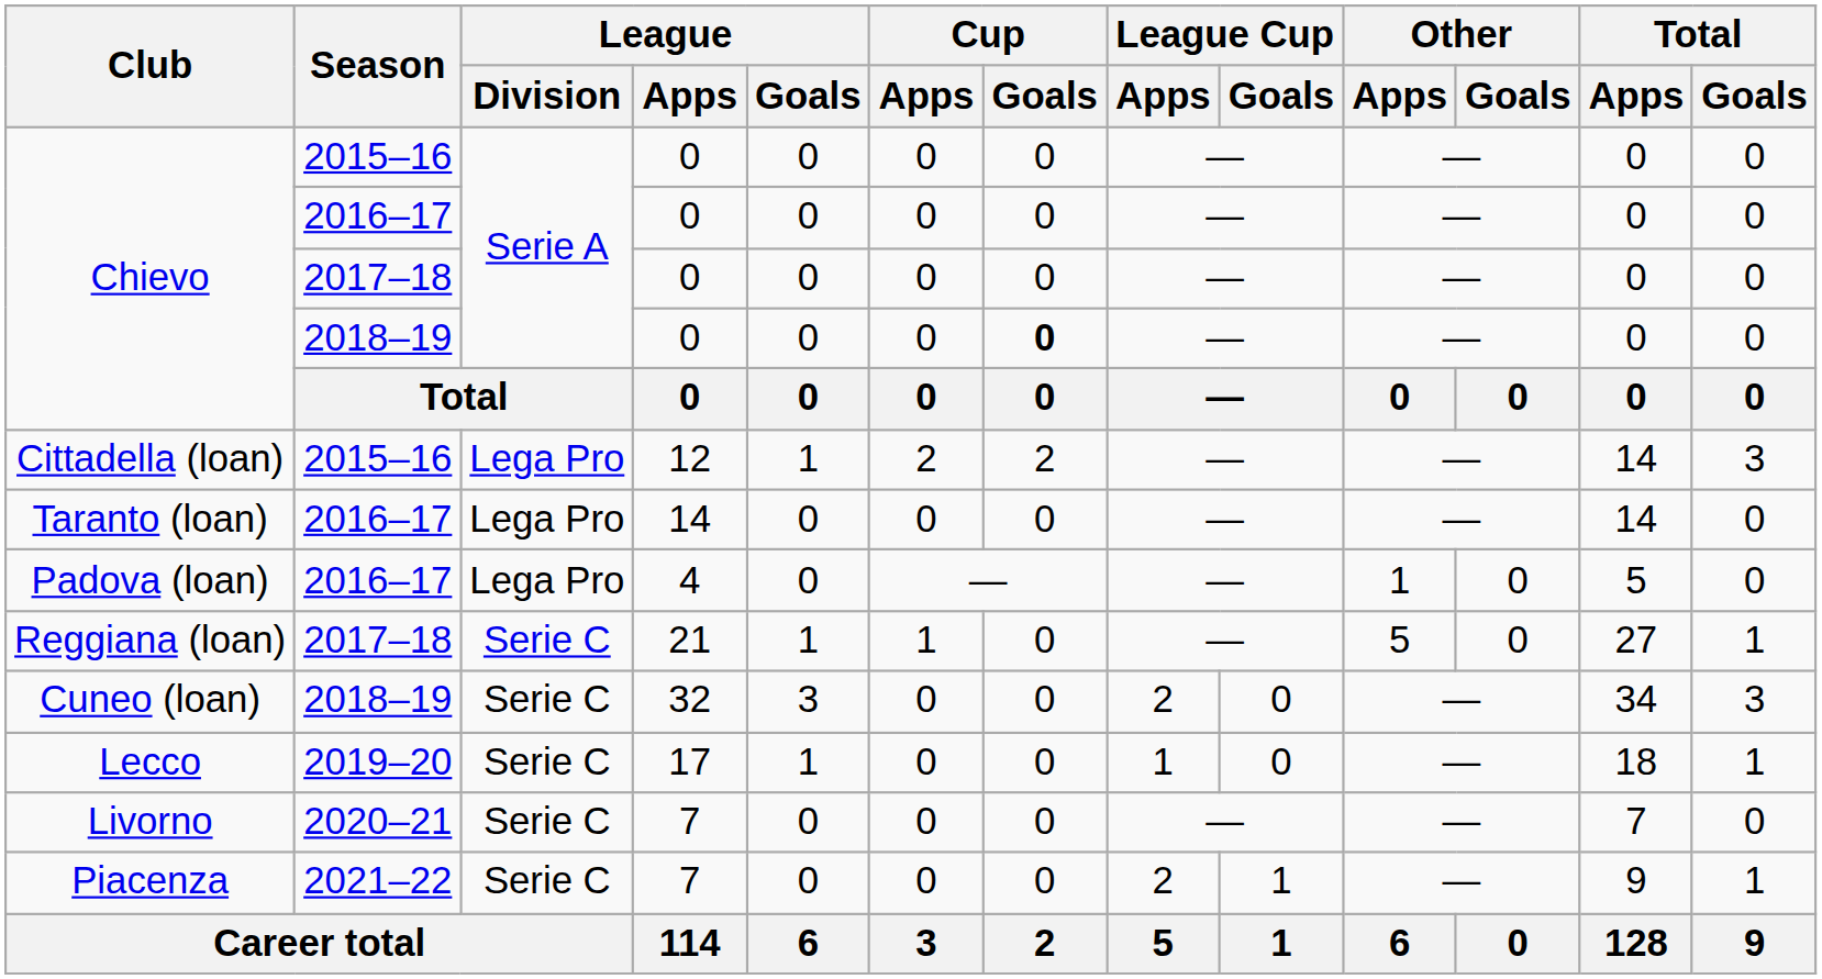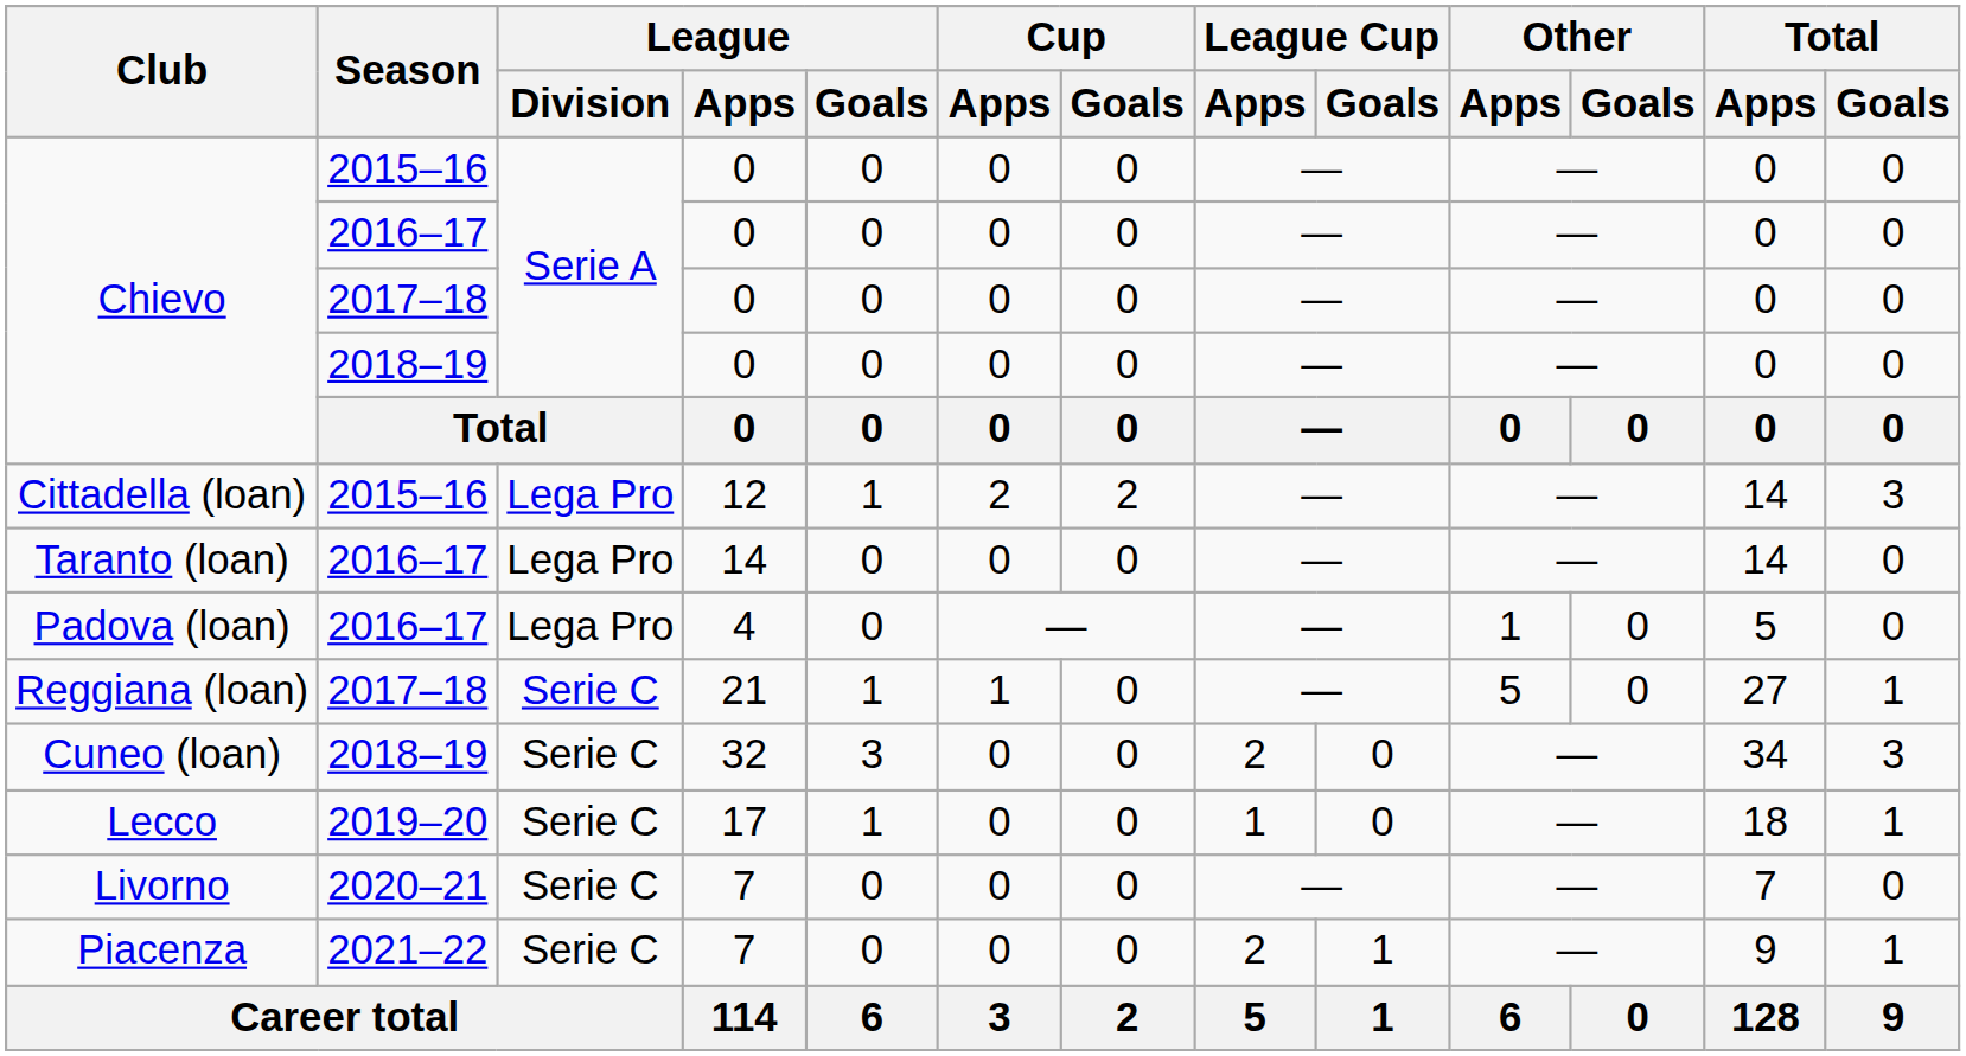Chievo / 2018–19 | Cup / Goals: bold -> normal
